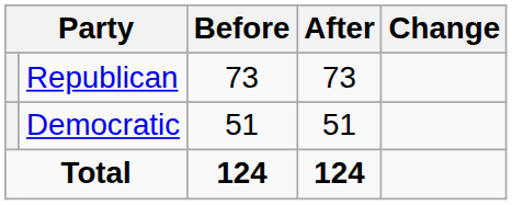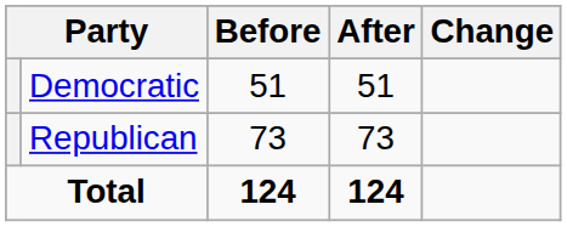rows swapped: Republican <-> Democratic
